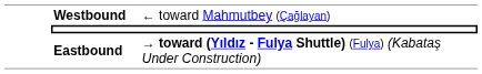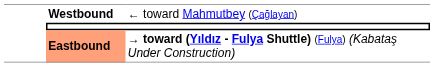Eastbound | column 1: no background -> lightsalmon background
